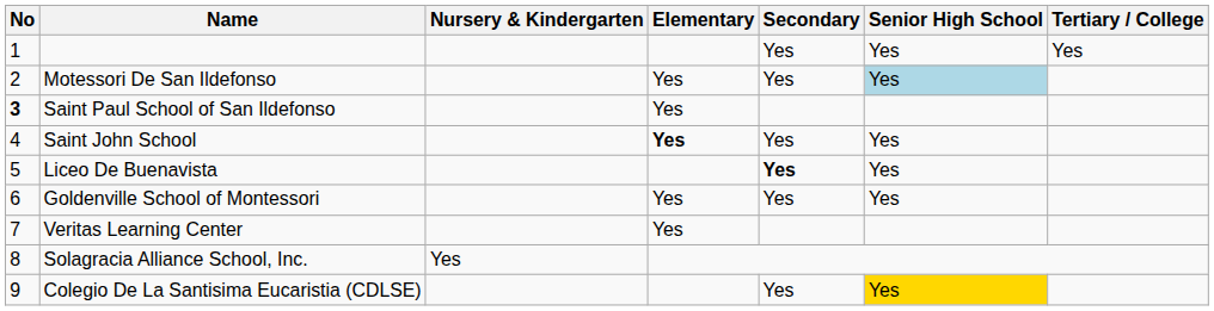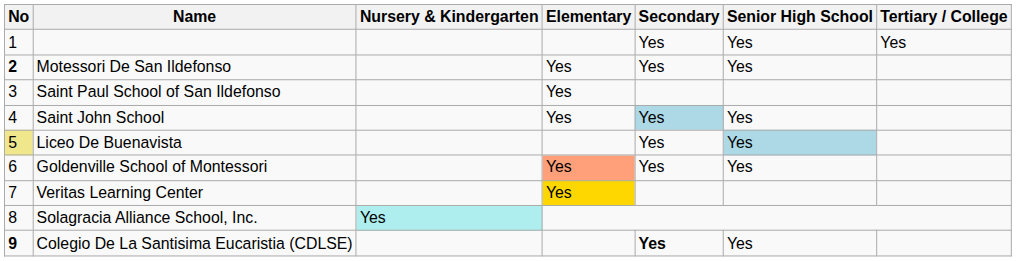Motessori De San Ildefonso | No: normal -> bold
Motessori De San Ildefonso | Senior High School: lightblue background -> no background
Saint Paul School of San Ildefonso | No: bold -> normal
Saint John School | Elementary: bold -> normal
Saint John School | Secondary: no background -> lightblue background
Liceo De Buenavista | No: no background -> khaki background
Liceo De Buenavista | Secondary: bold -> normal
Liceo De Buenavista | Senior High School: no background -> lightblue background
Goldenville School of Montessori | Elementary: no background -> lightsalmon background
Veritas Learning Center | Elementary: no background -> gold background
Solagracia Alliance School, Inc. | Nursery & Kindergarten: no background -> paleturquoise background
Colegio De La Santisima Eucaristia (CDLSE) | No: normal -> bold
Colegio De La Santisima Eucaristia (CDLSE) | Secondary: normal -> bold
Colegio De La Santisima Eucaristia (CDLSE) | Senior High School: gold background -> no background
